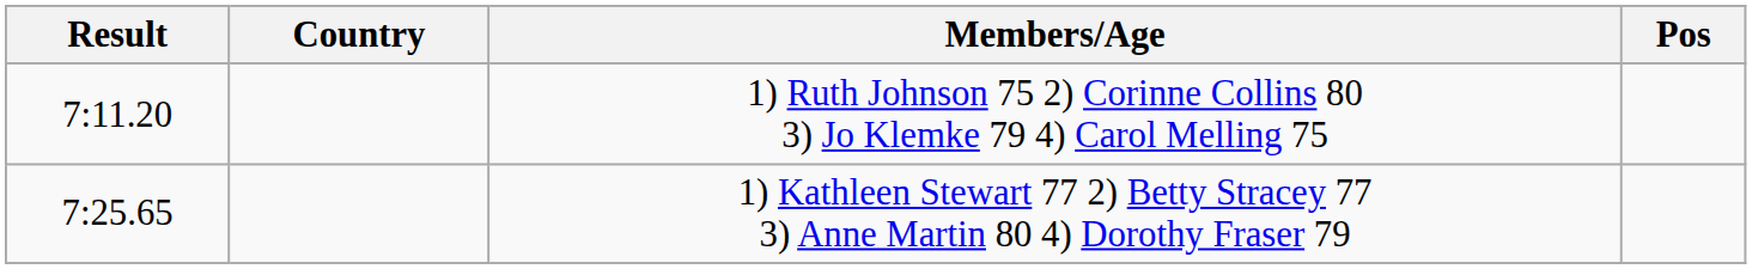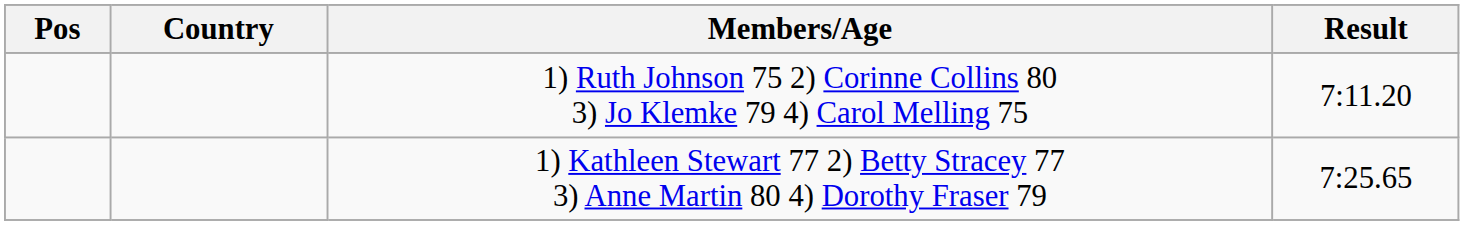columns swapped: Pos <-> Result
